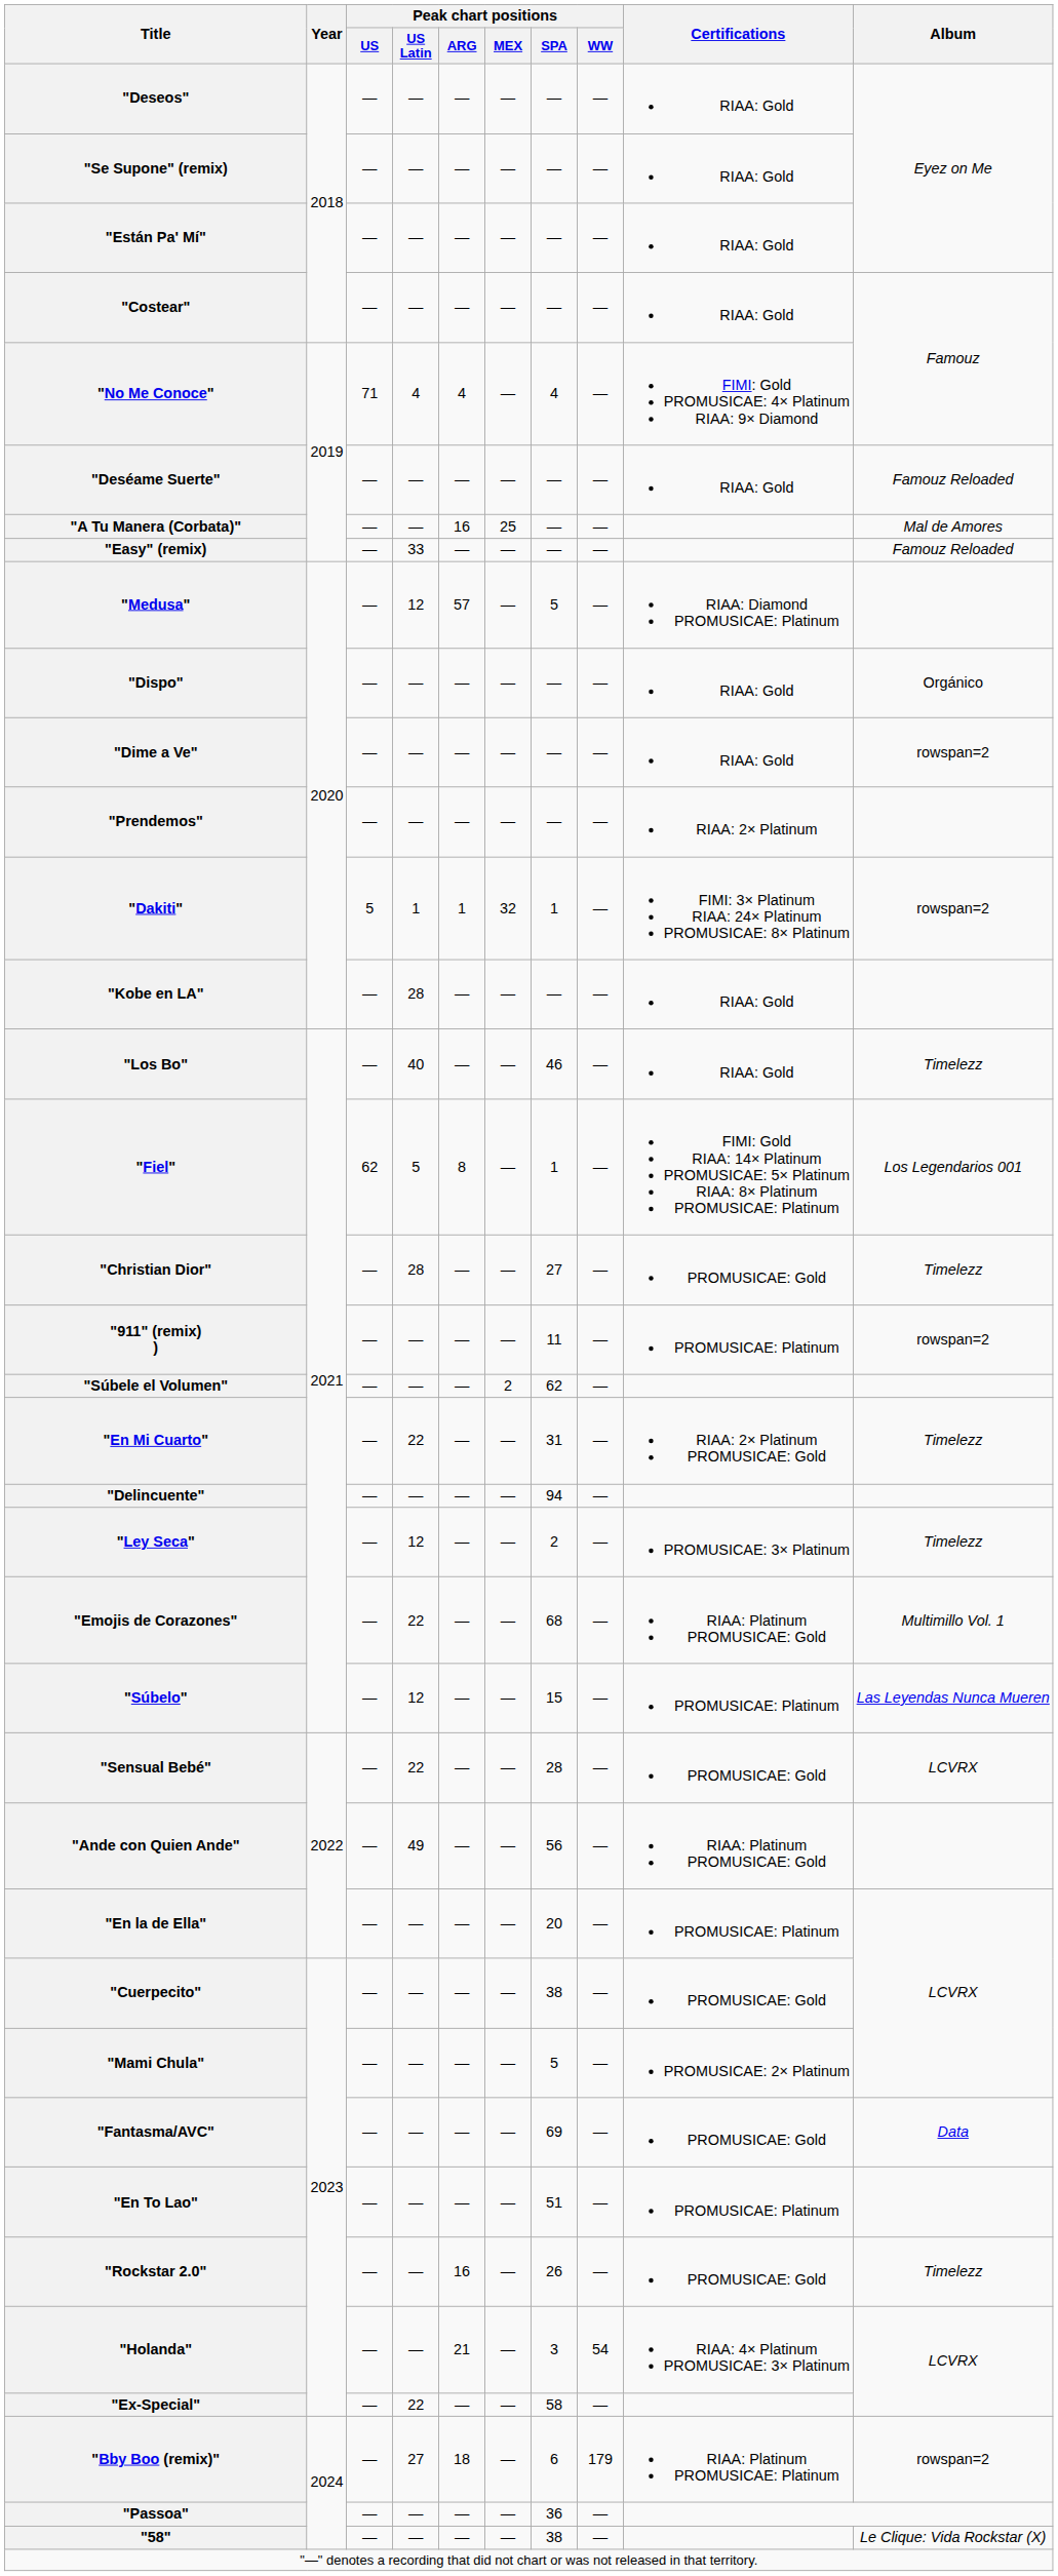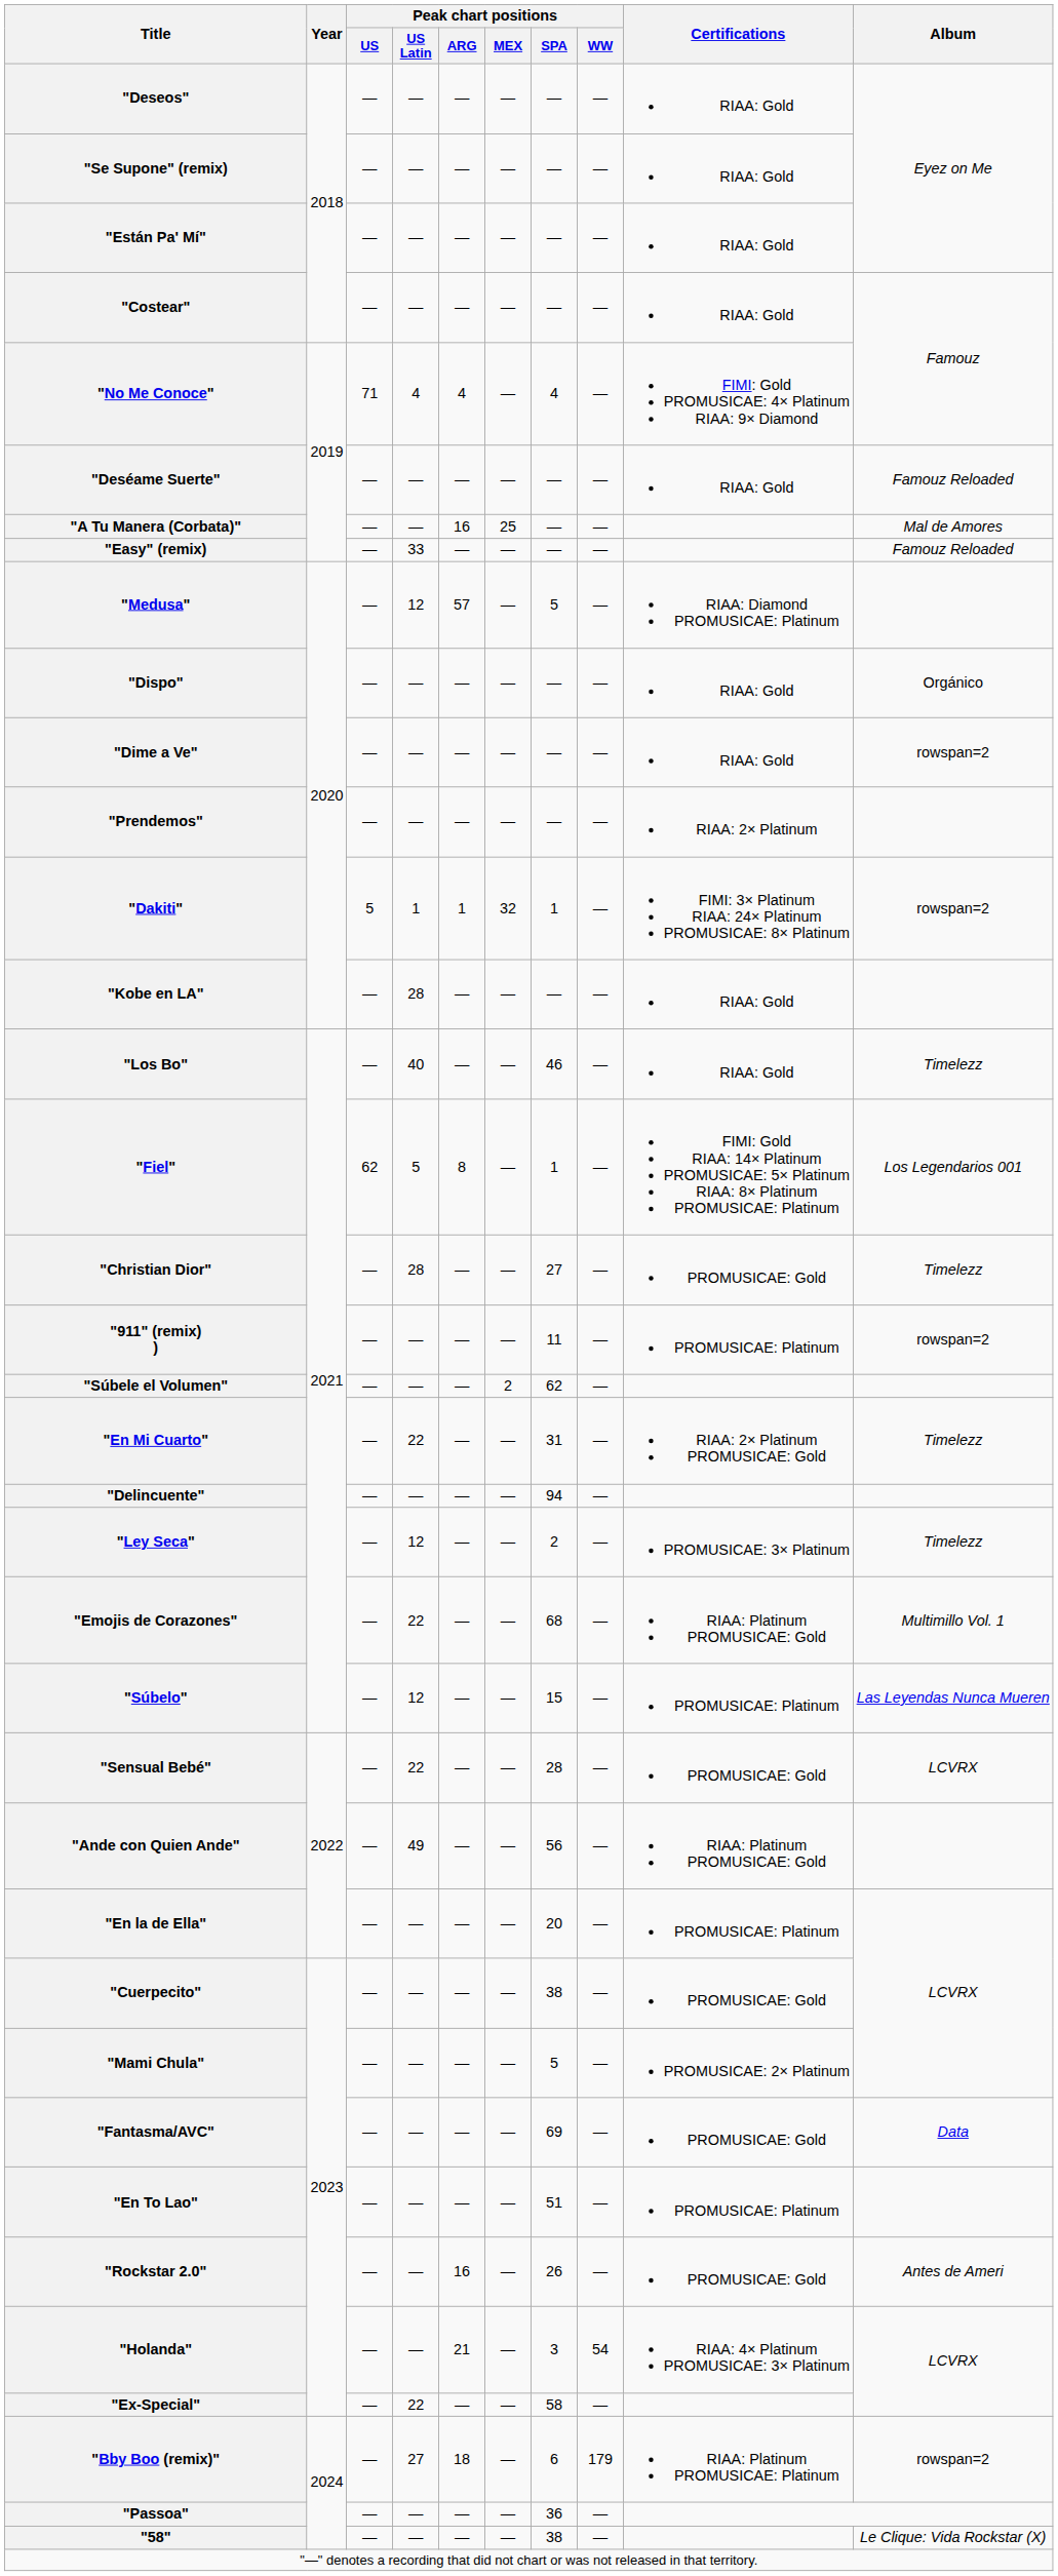"Rockstar 2.0" | Album: Timelezz -> Antes de Ameri
